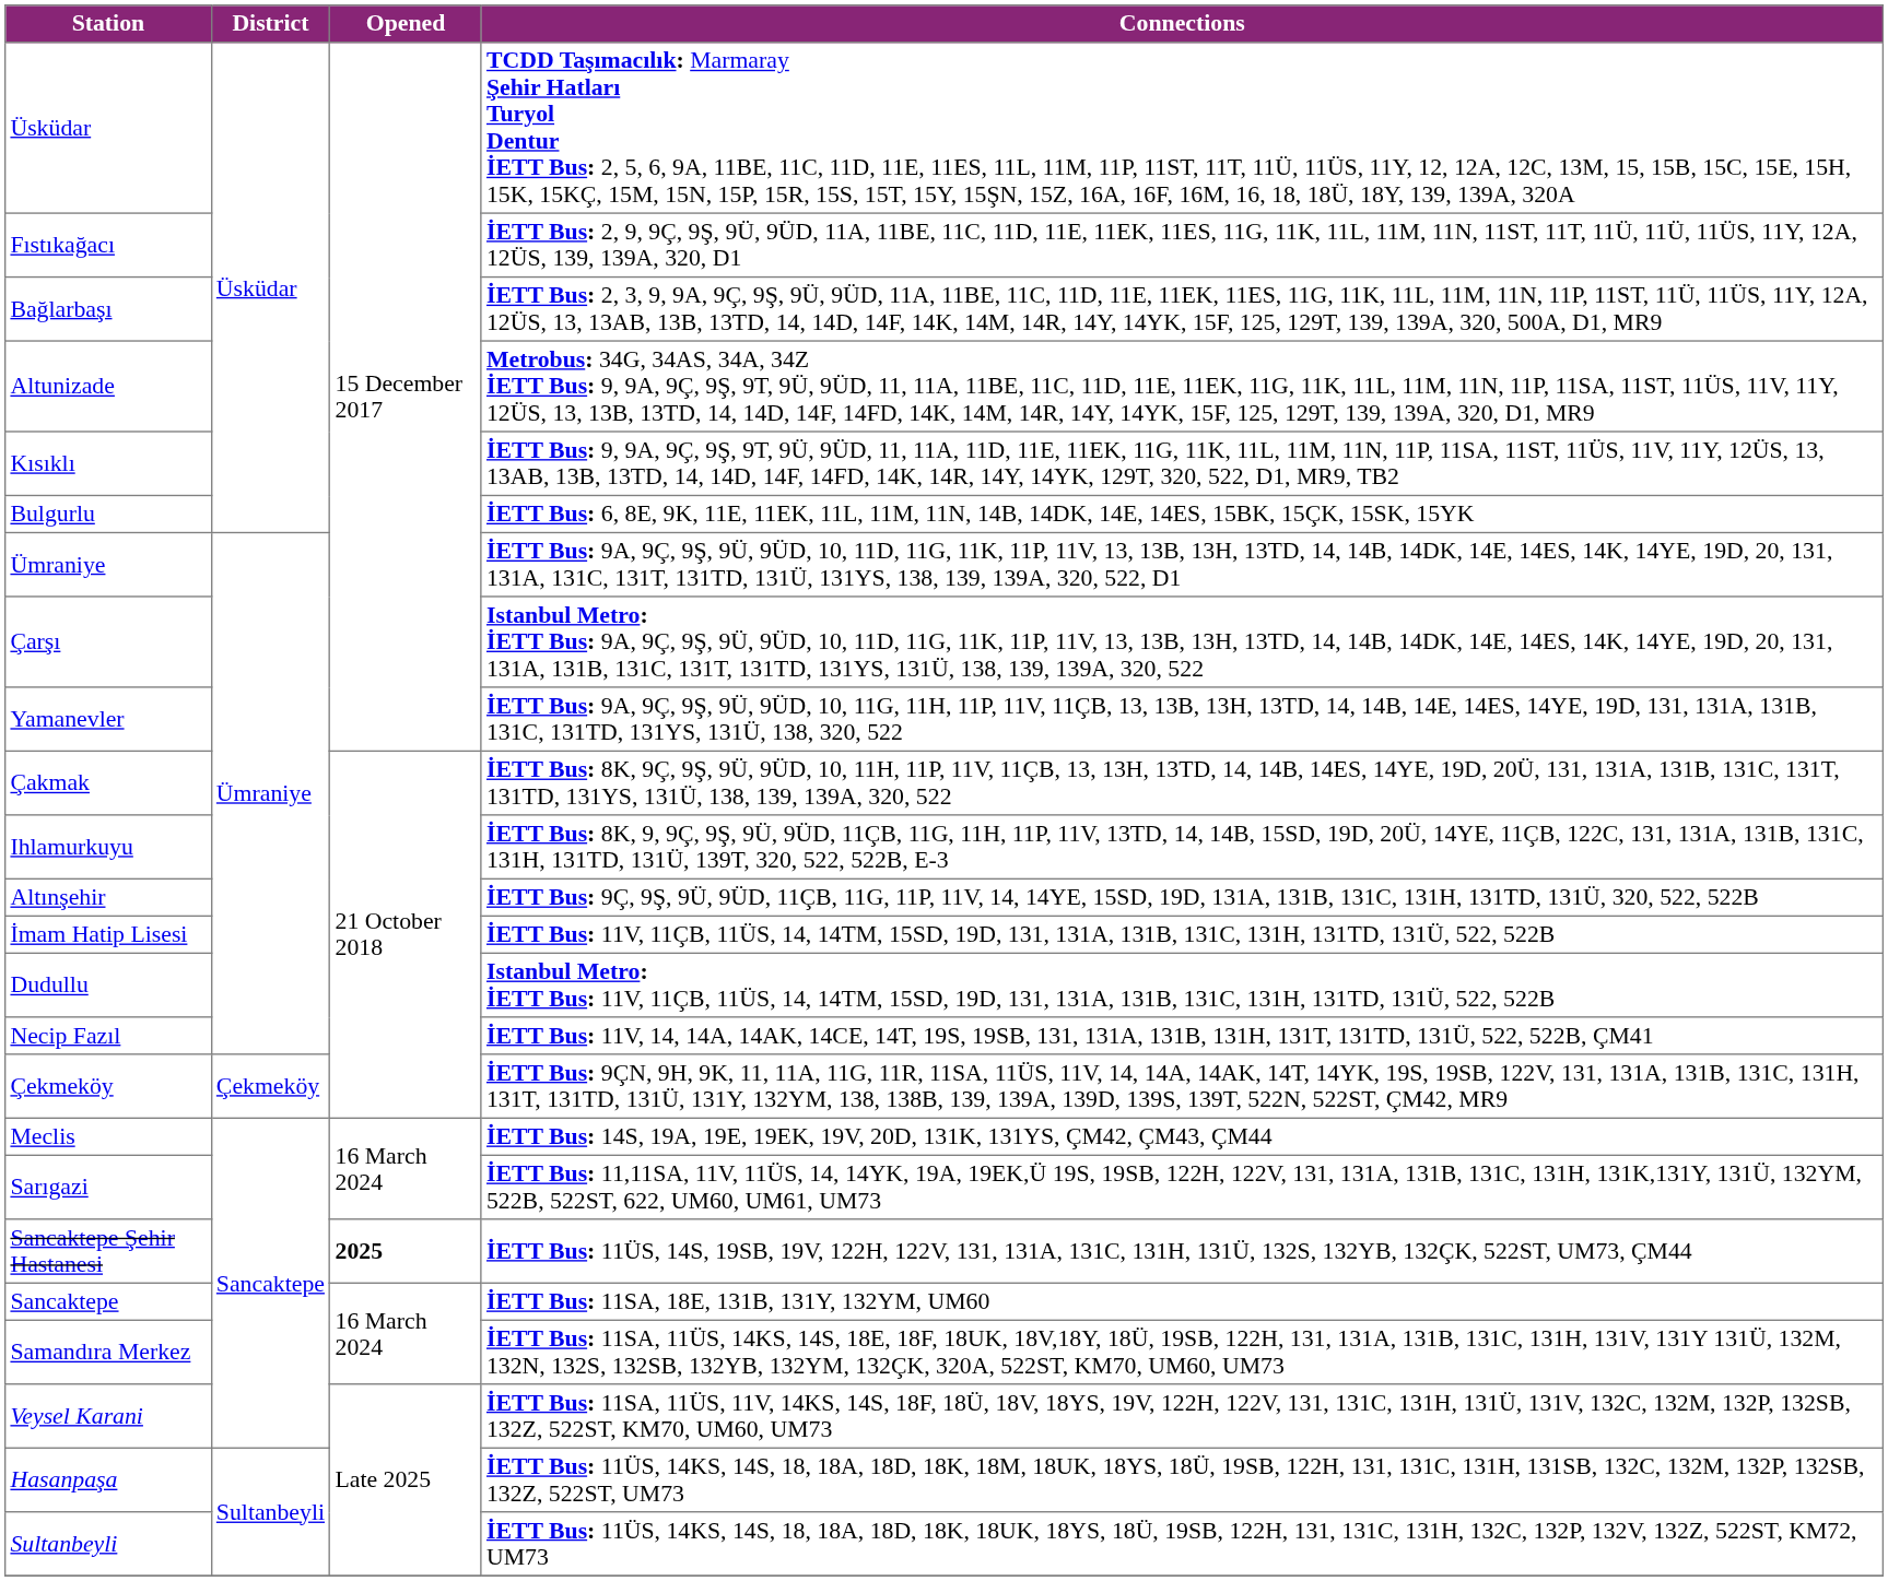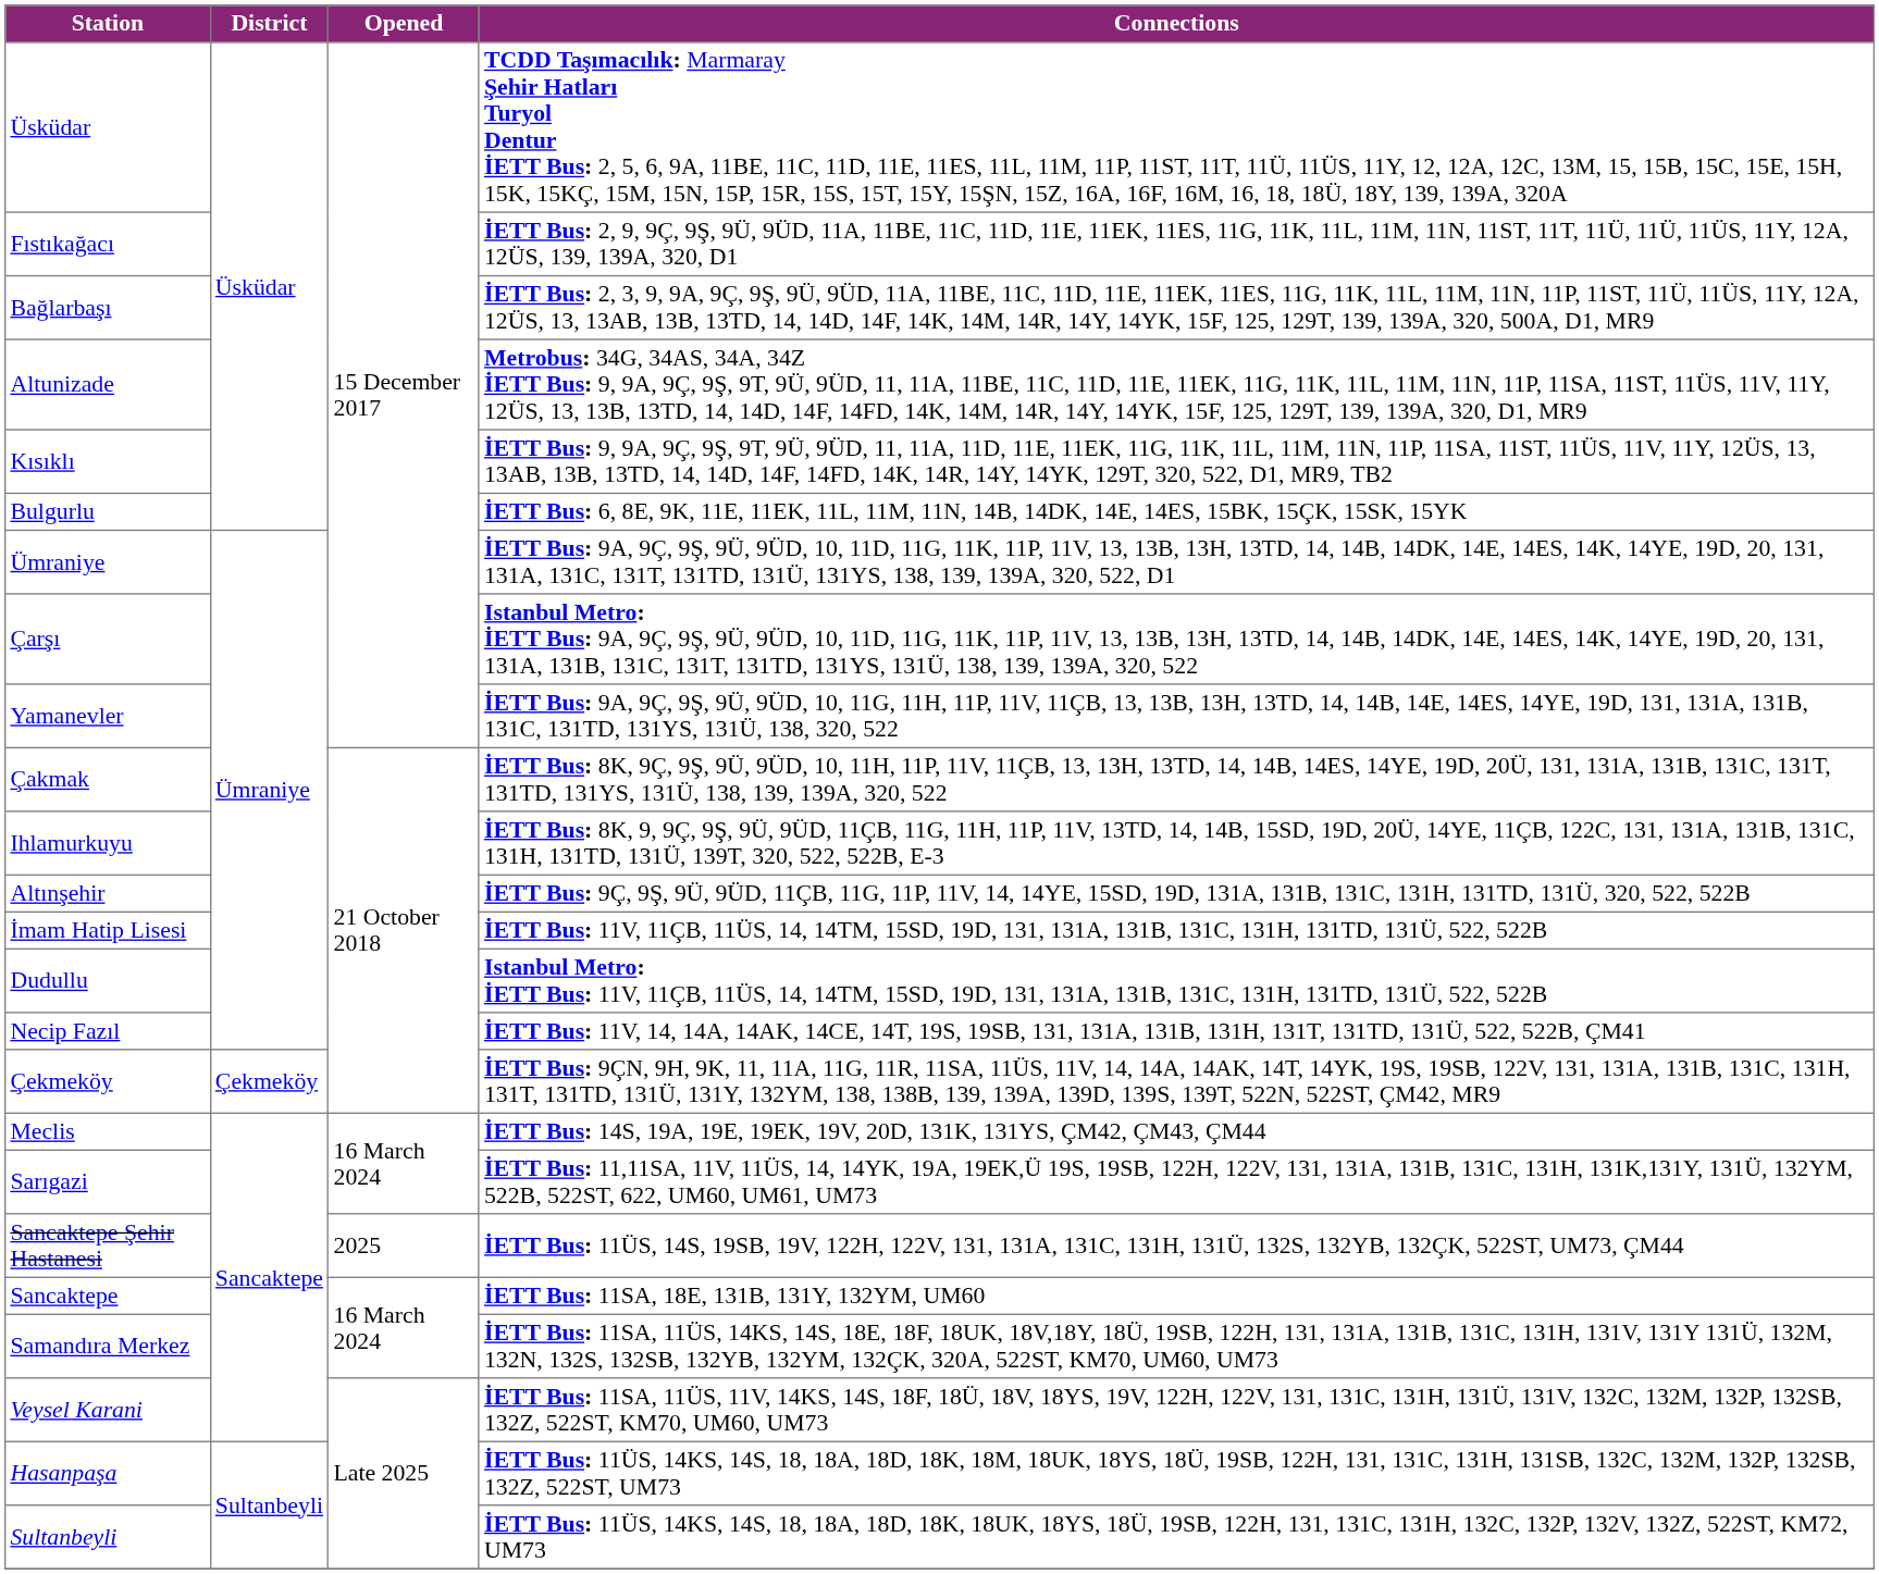Sancaktepe Şehir Hastanesi | Opened: bold -> normal
